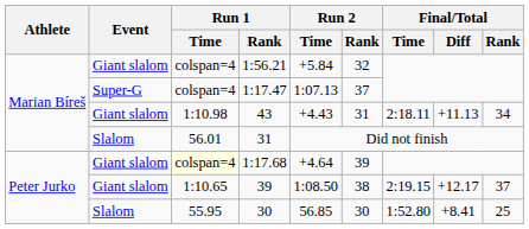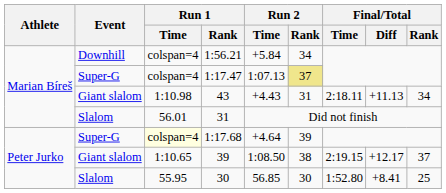1:56.21 | Event: Giant slalom -> Downhill
1:56.21 | Run 2 / Rank: 32 -> 34
1:17.47 | Run 2 / Rank: no background -> khaki background
1:17.68 | Event: Giant slalom -> Super-G
